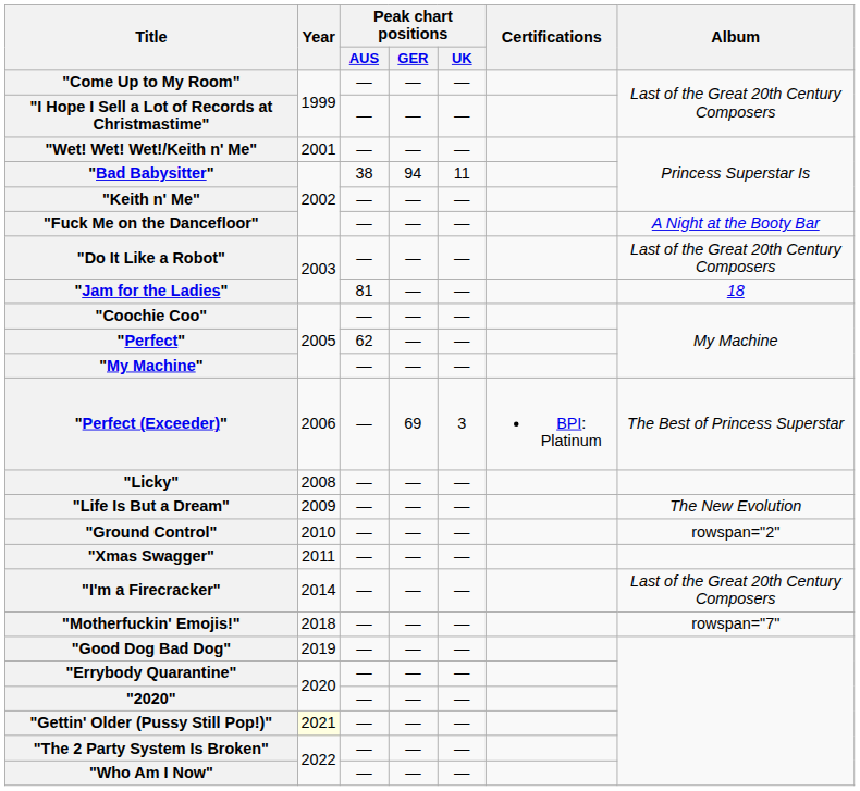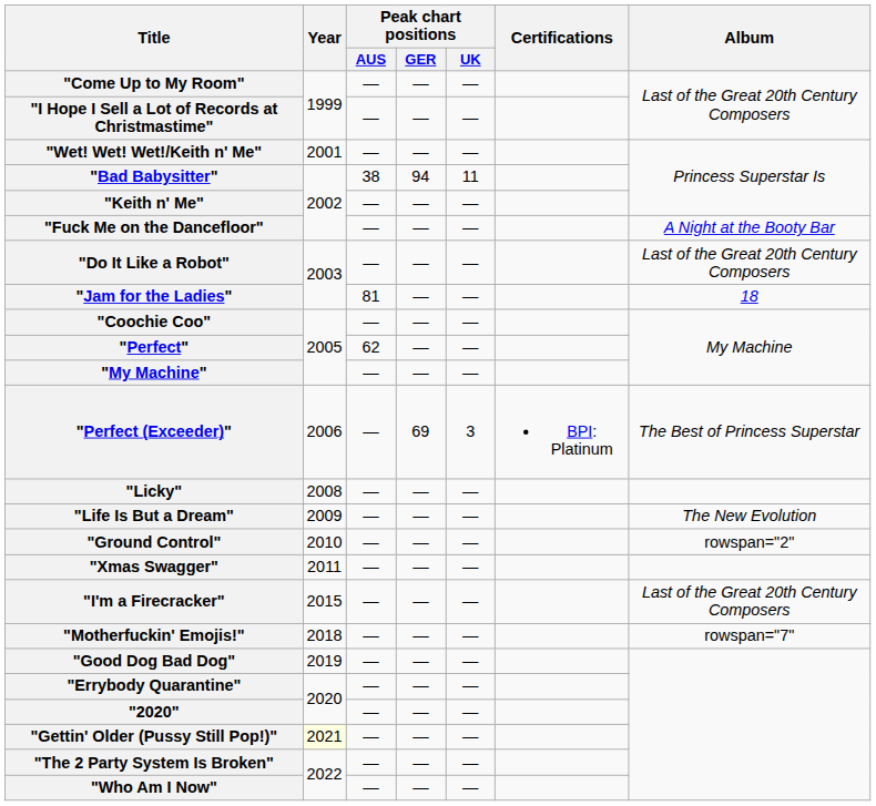"I'm a Firecracker" | Year: 2014 -> 2015
